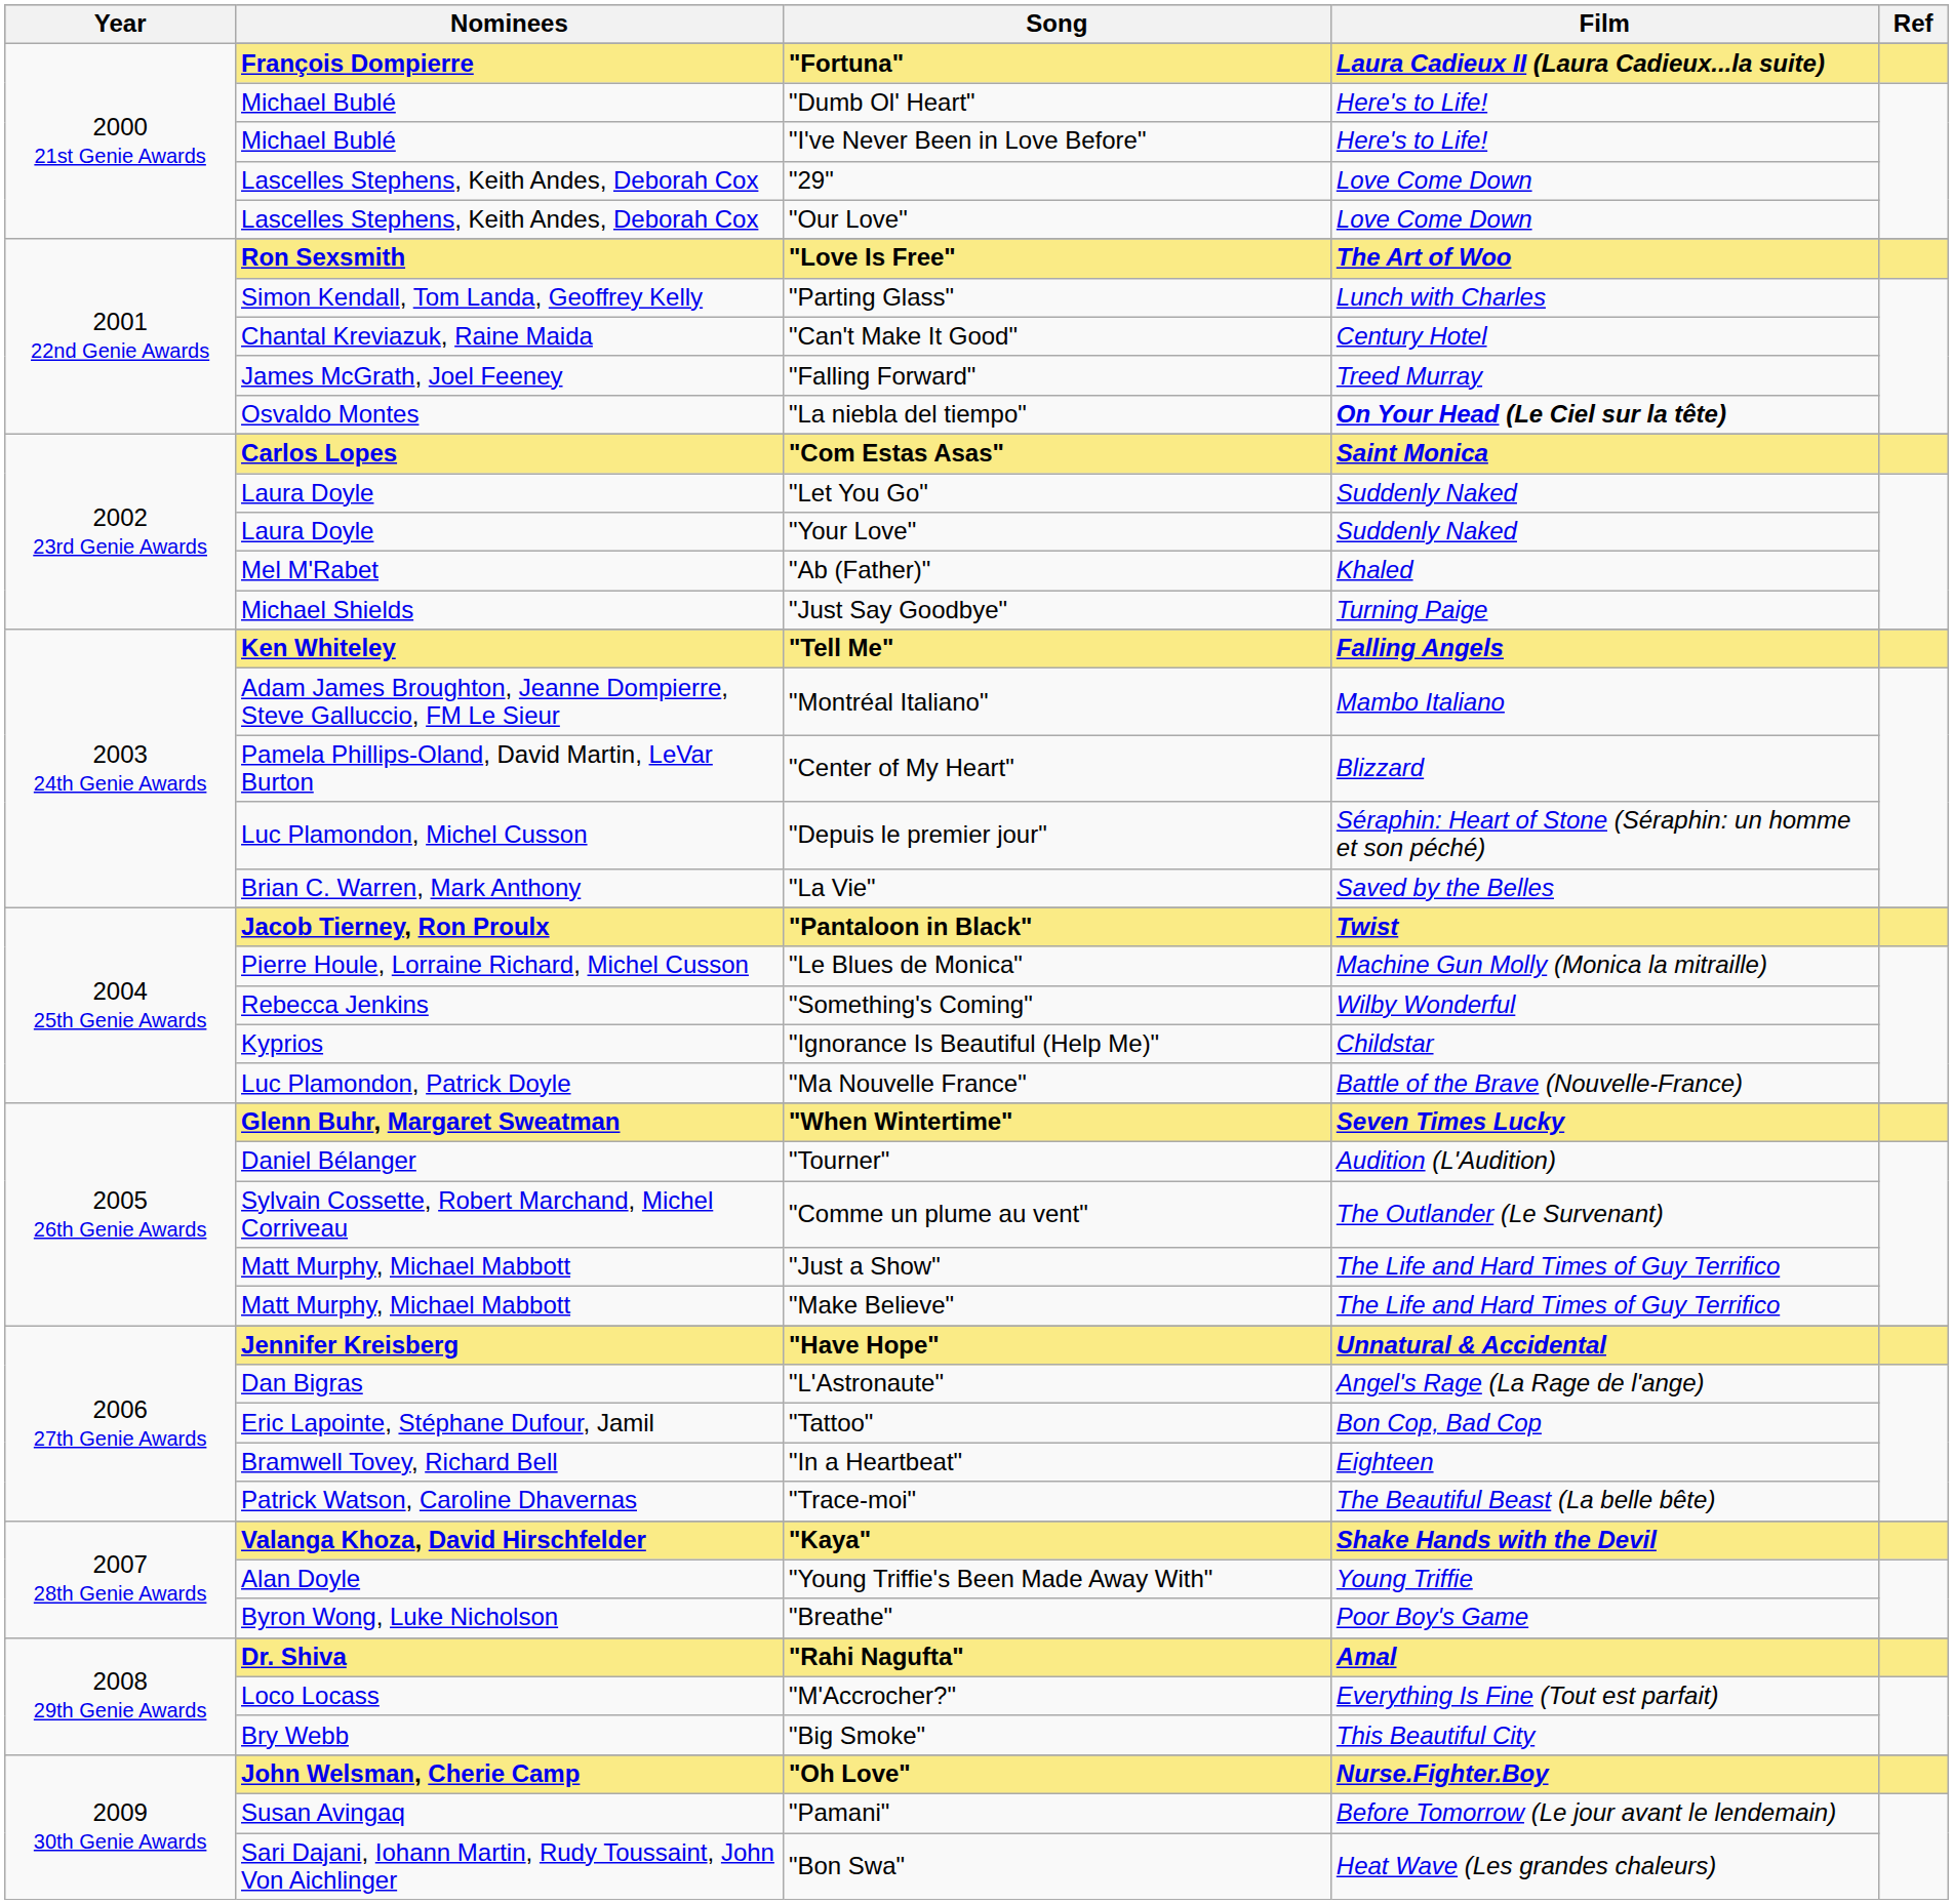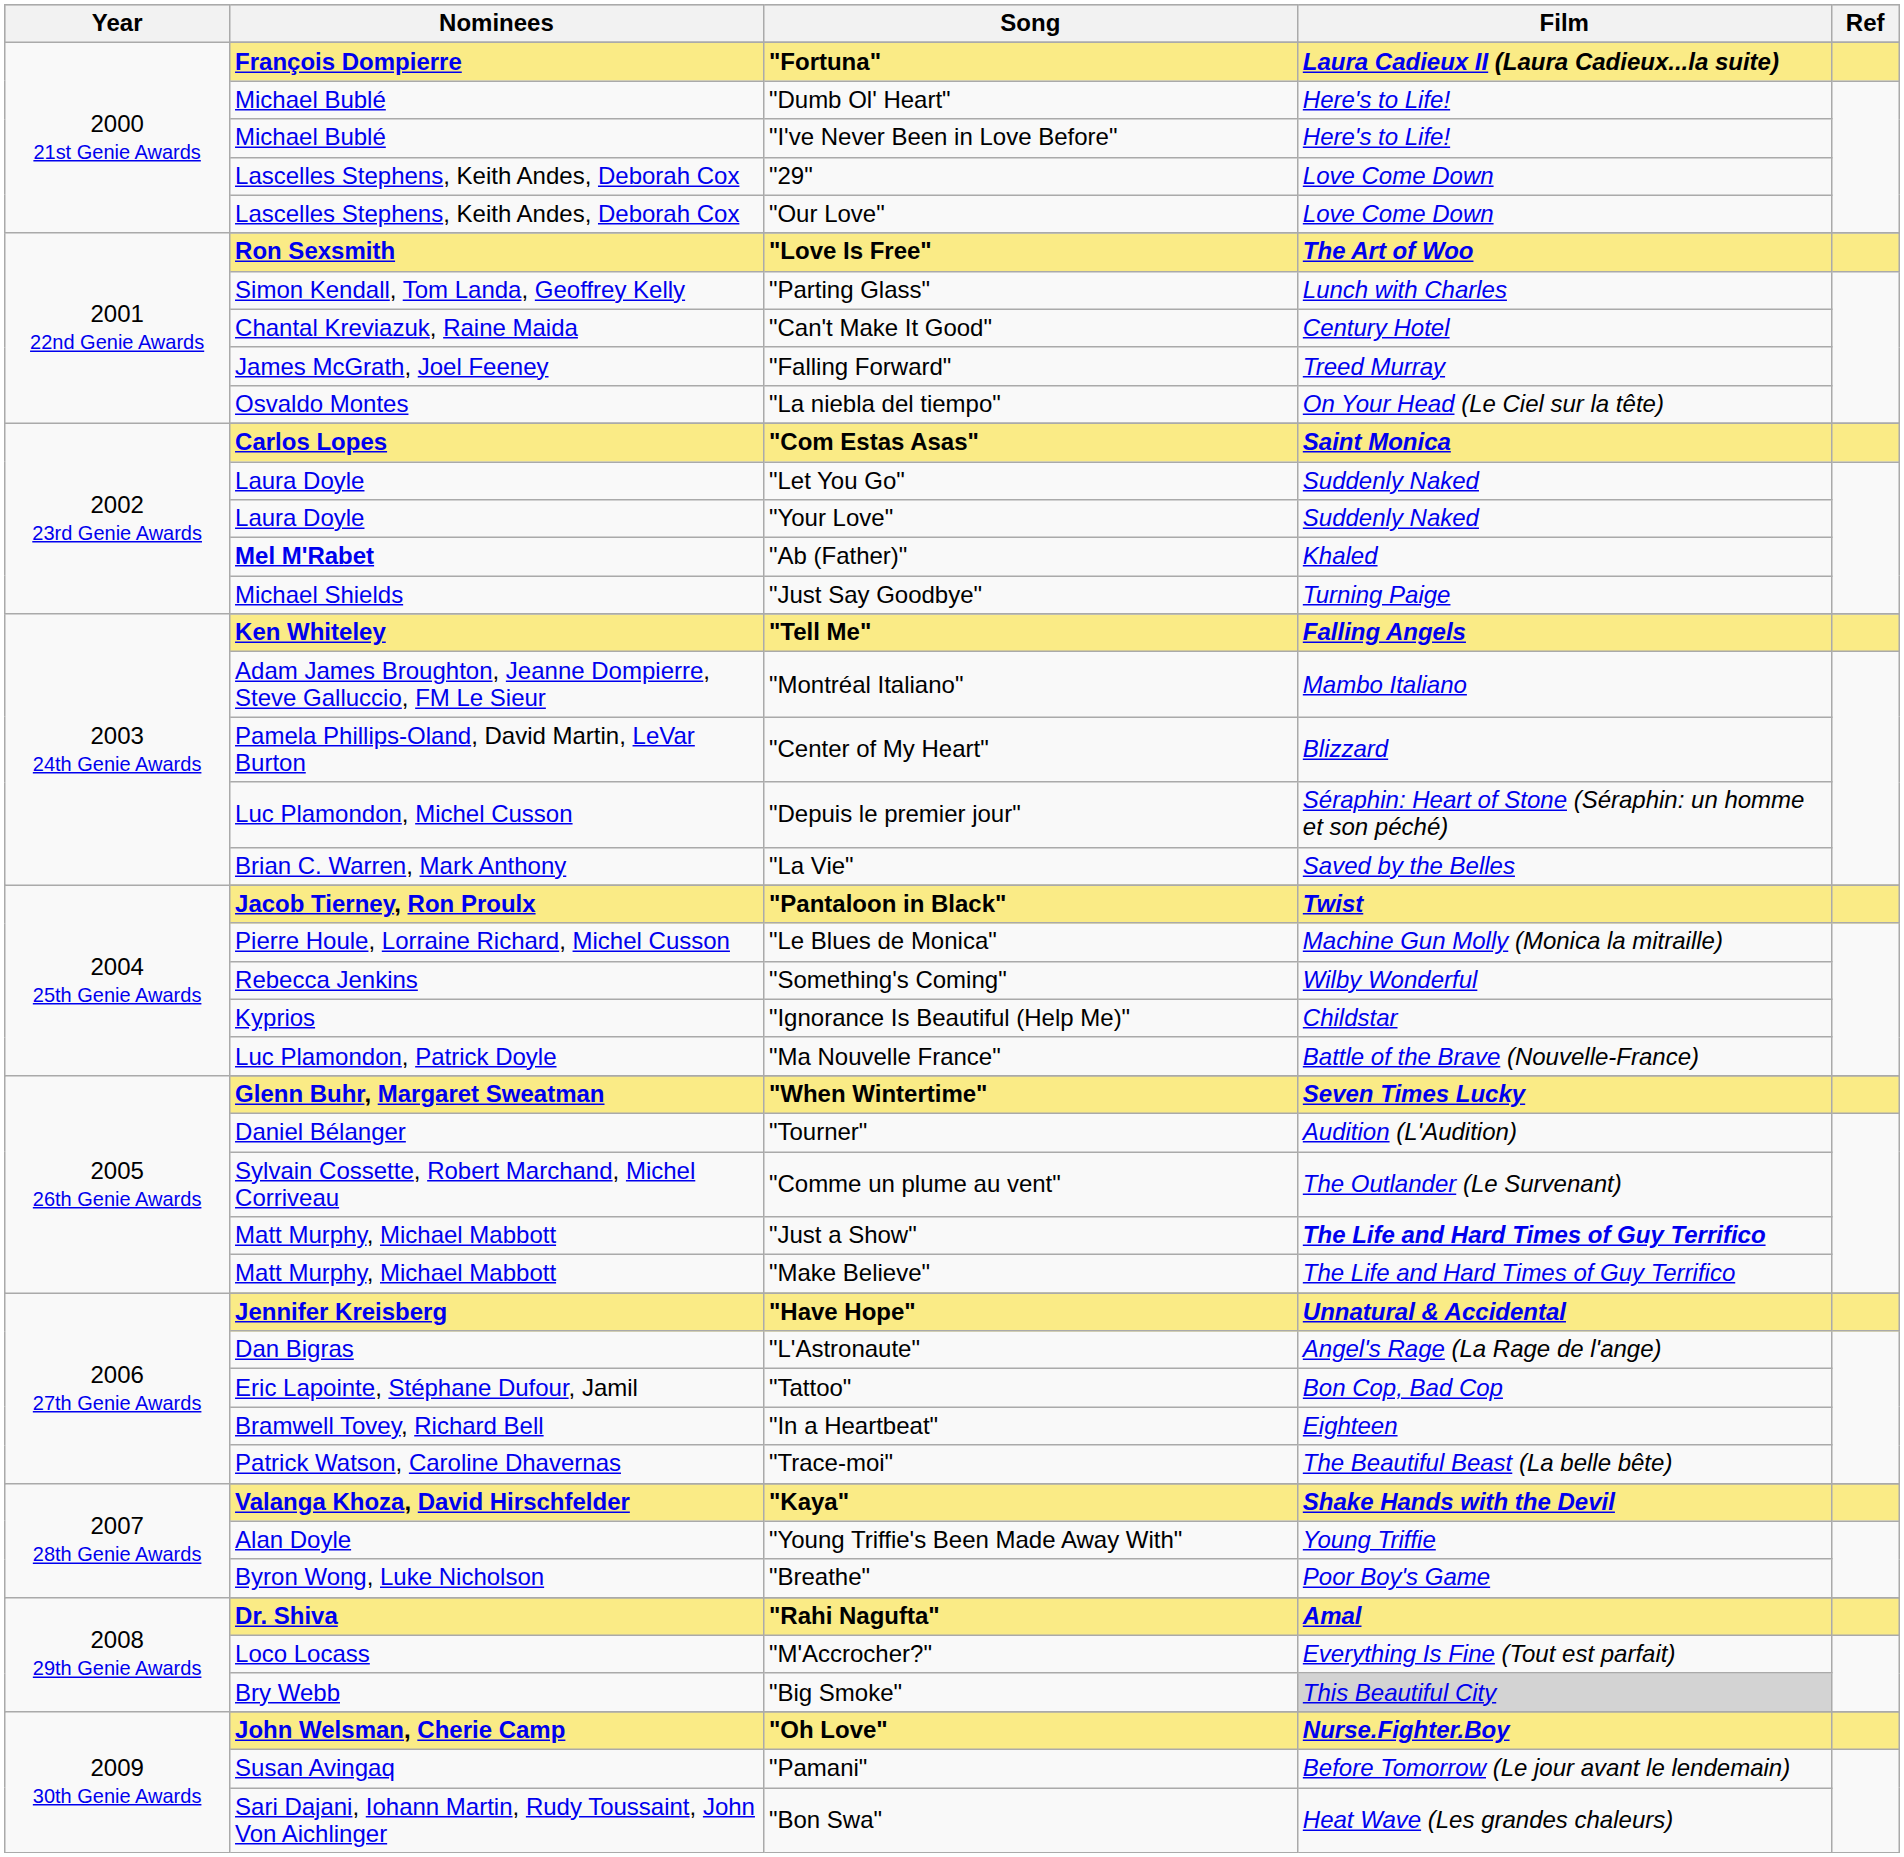"La niebla del tiempo" | Film: bold -> normal
"Ab (Father)" | Nominees: normal -> bold
"Just a Show" | Film: normal -> bold
"Big Smoke" | Film: no background -> lightgrey background
